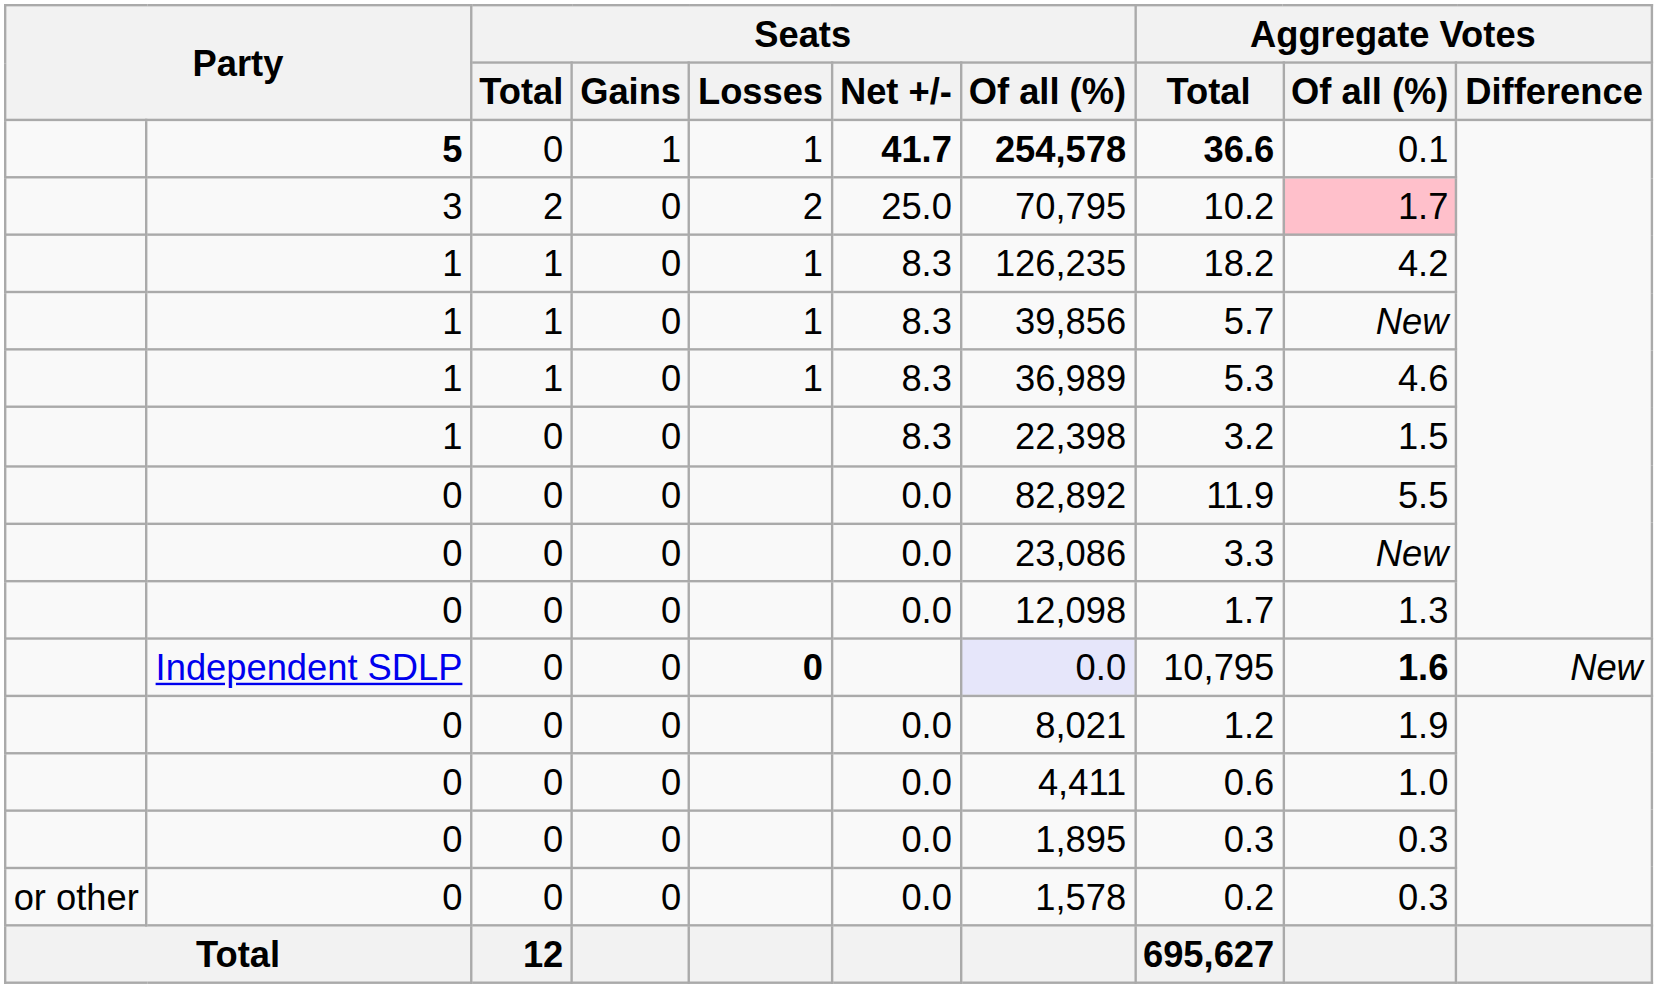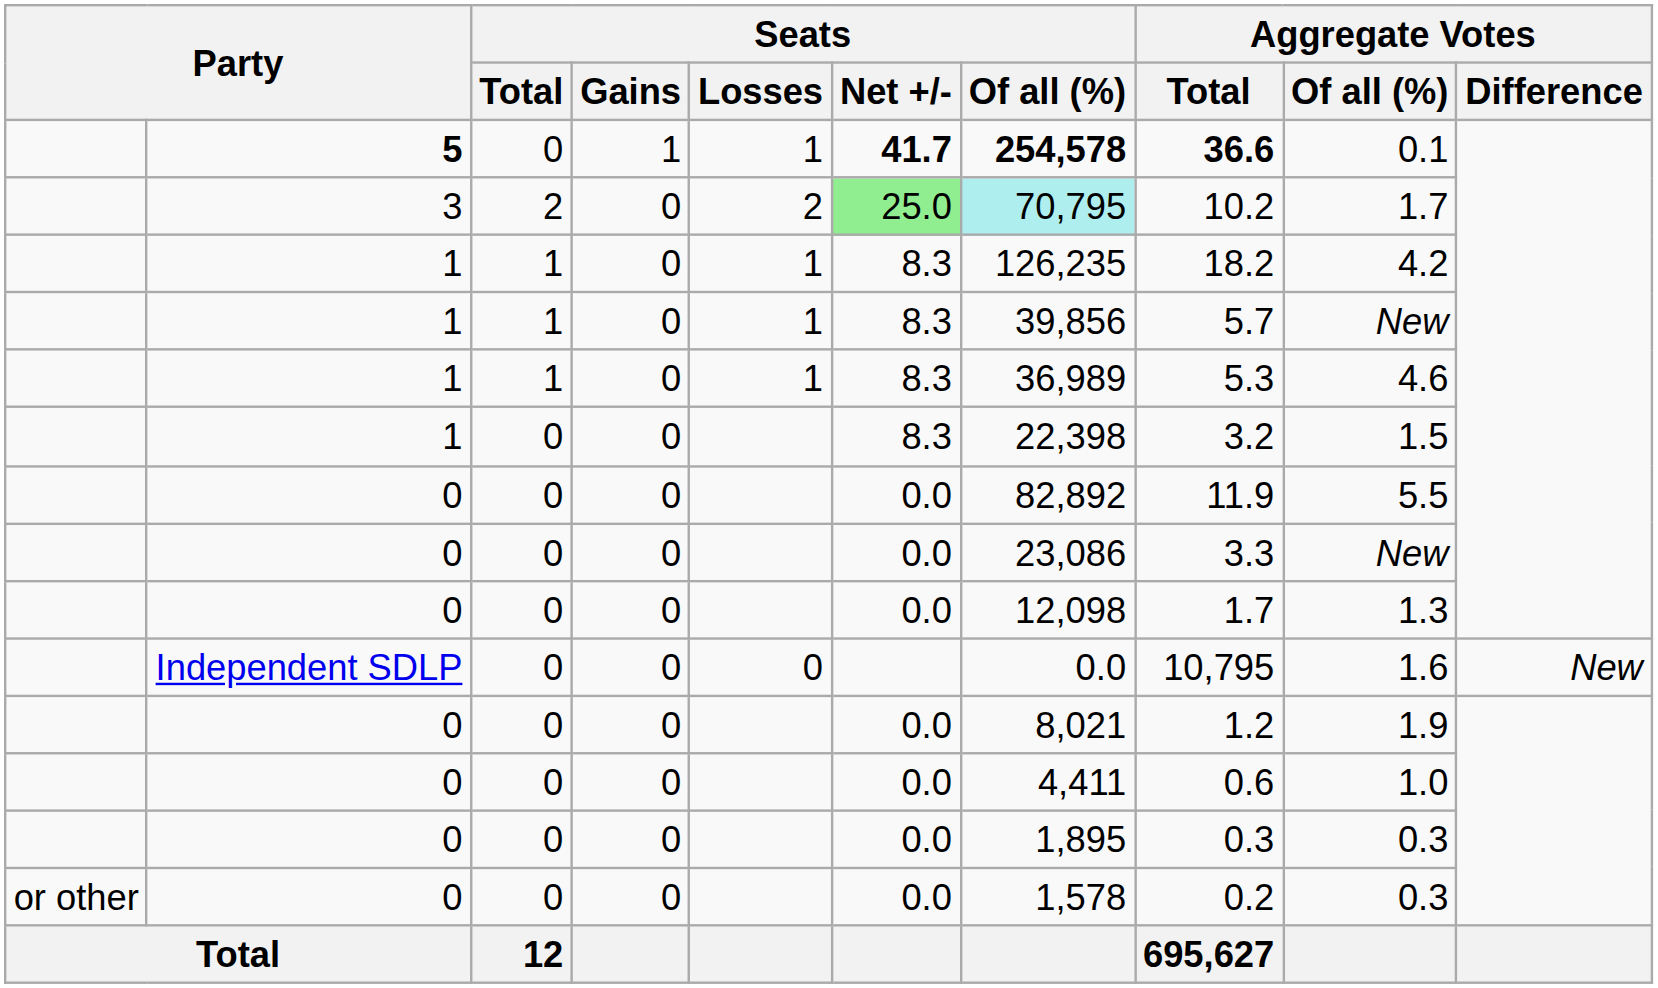3 | Seats / Net +/-: no background -> lightgreen background
3 | Seats / Of all (%): no background -> paleturquoise background
3 | Aggregate Votes / Of all (%): pink background -> no background
Independent SDLP | Seats / Losses: bold -> normal
Independent SDLP | Seats / Of all (%): lavender background -> no background
Independent SDLP | Aggregate Votes / Of all (%): bold -> normal
